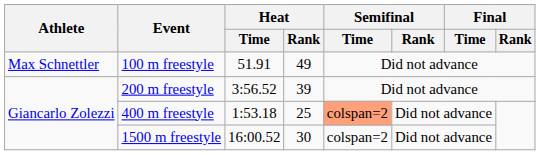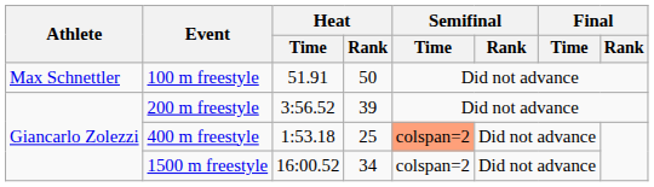100 m freestyle | Heat / Rank: 49 -> 50
1500 m freestyle | Heat / Rank: 30 -> 34
